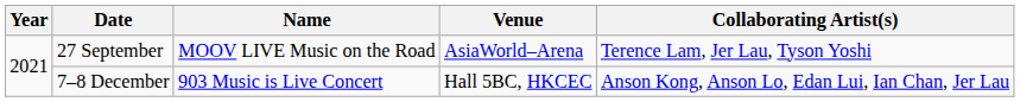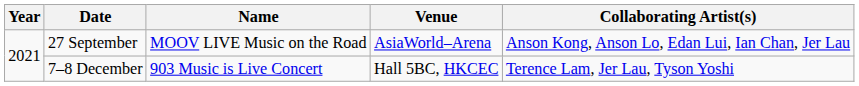27 September | Collaborating Artist(s): Terence Lam, Jer Lau, Tyson Yoshi -> Anson Kong, Anson Lo, Edan Lui, Ian Chan, Jer Lau
7–8 December | Collaborating Artist(s): Anson Kong, Anson Lo, Edan Lui, Ian Chan, Jer Lau -> Terence Lam, Jer Lau, Tyson Yoshi
